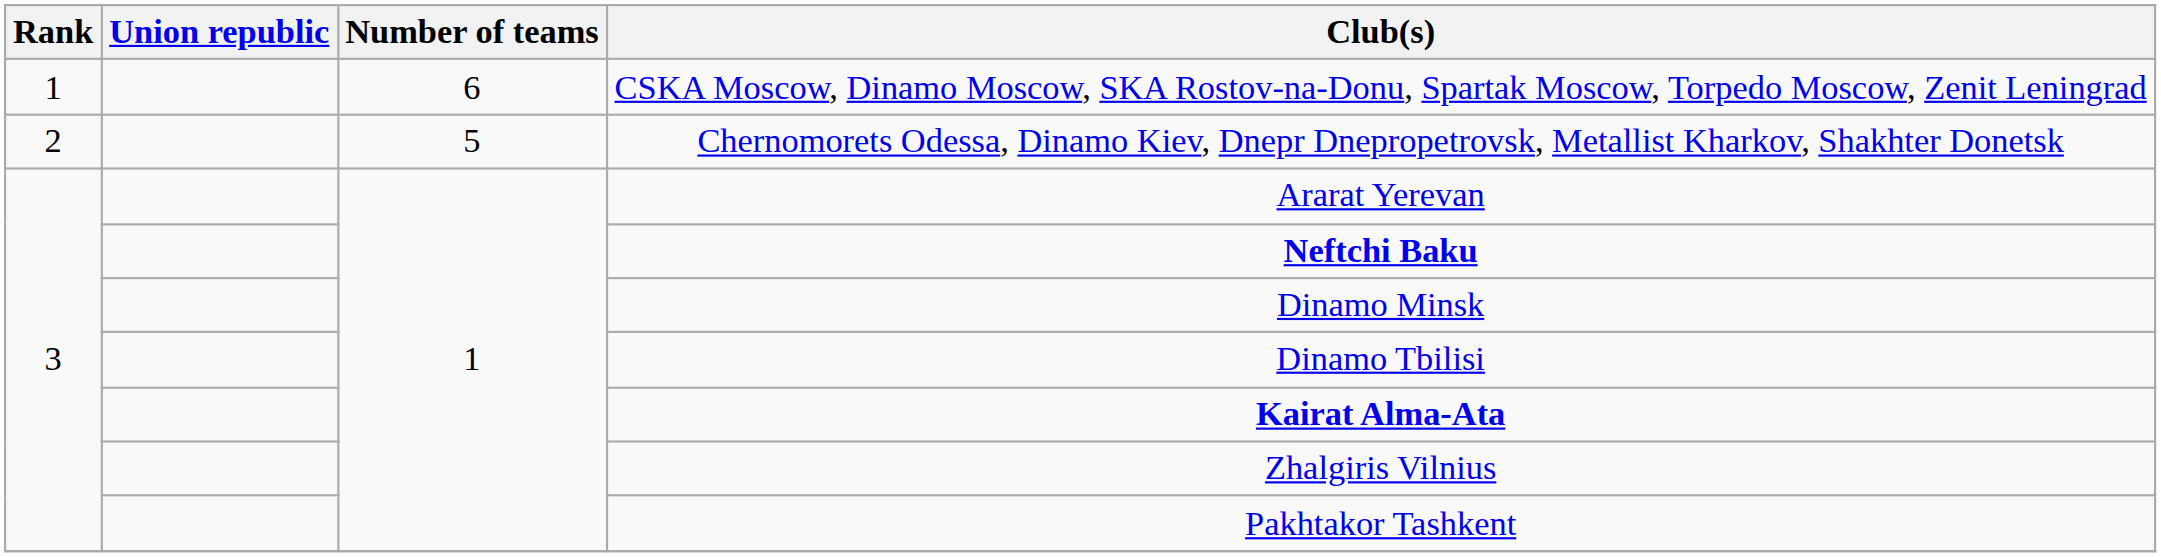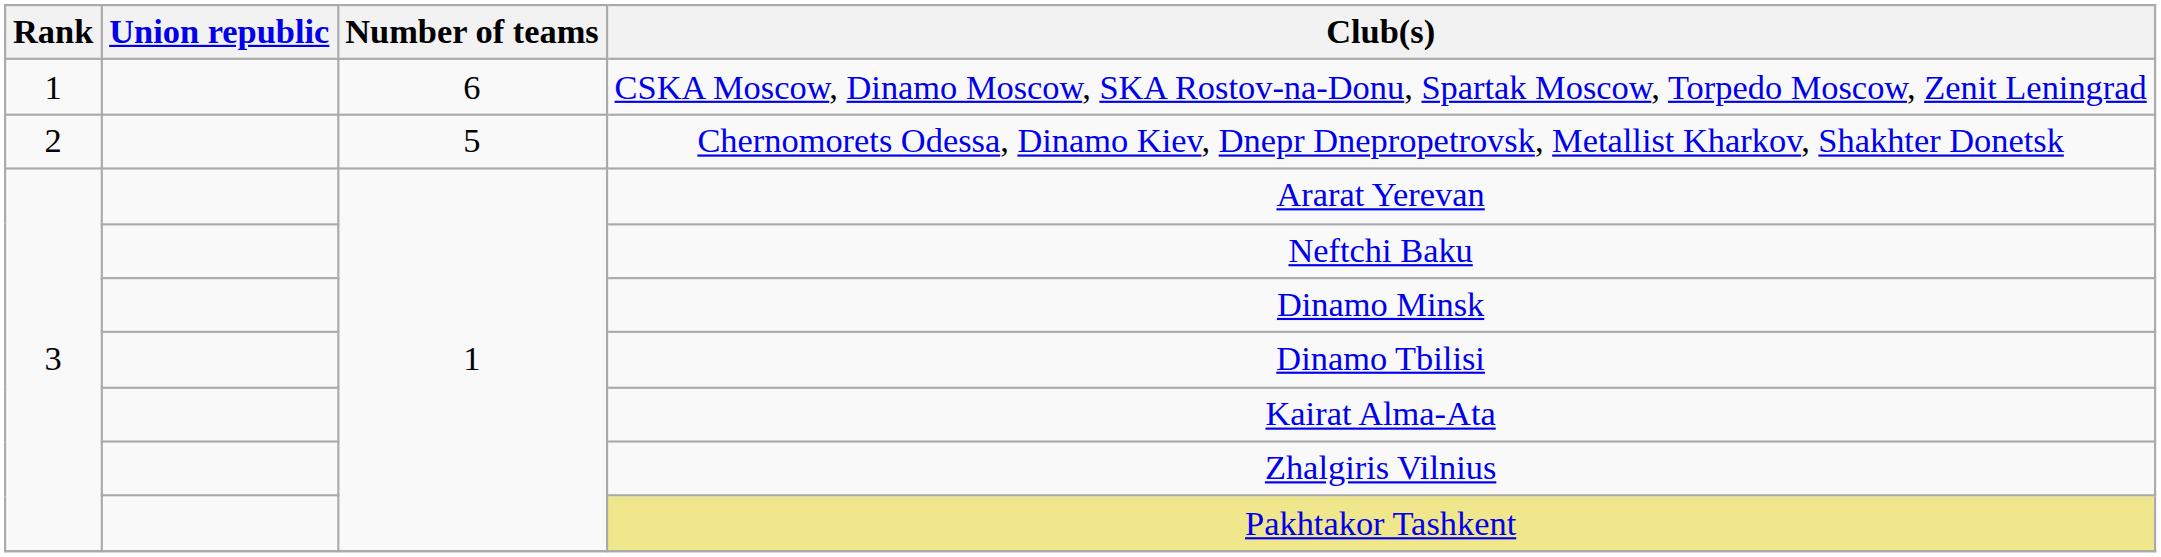Neftchi Baku | Club(s): bold -> normal
Kairat Alma-Ata | Club(s): bold -> normal
Pakhtakor Tashkent | Club(s): no background -> khaki background
